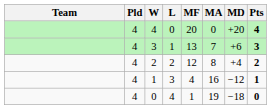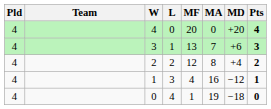columns swapped: Team <-> Pld
